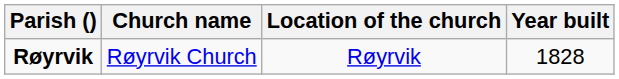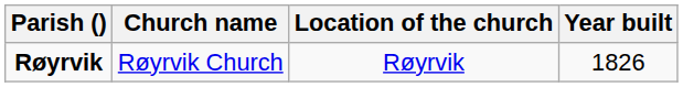row 2 | Year built: 1828 -> 1826
